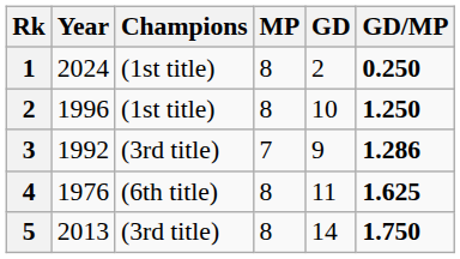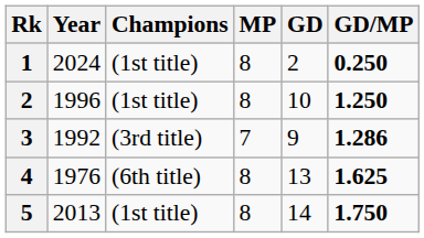4 | GD: 11 -> 13
5 | Champions: (3rd title) -> (1st title)
